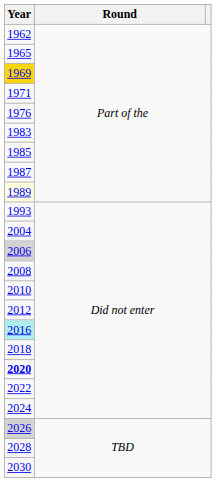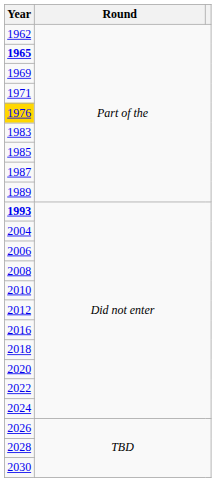1965 | Year: normal -> bold
1969 | Year: gold background -> no background
1976 | Year: no background -> gold background
1989 | Year: lightyellow background -> no background
1993 | Year: normal -> bold
2006 | Year: lightgrey background -> no background
2016 | Year: paleturquoise background -> no background
2020 | Year: bold -> normal
2026 | Year: lightgrey background -> no background
